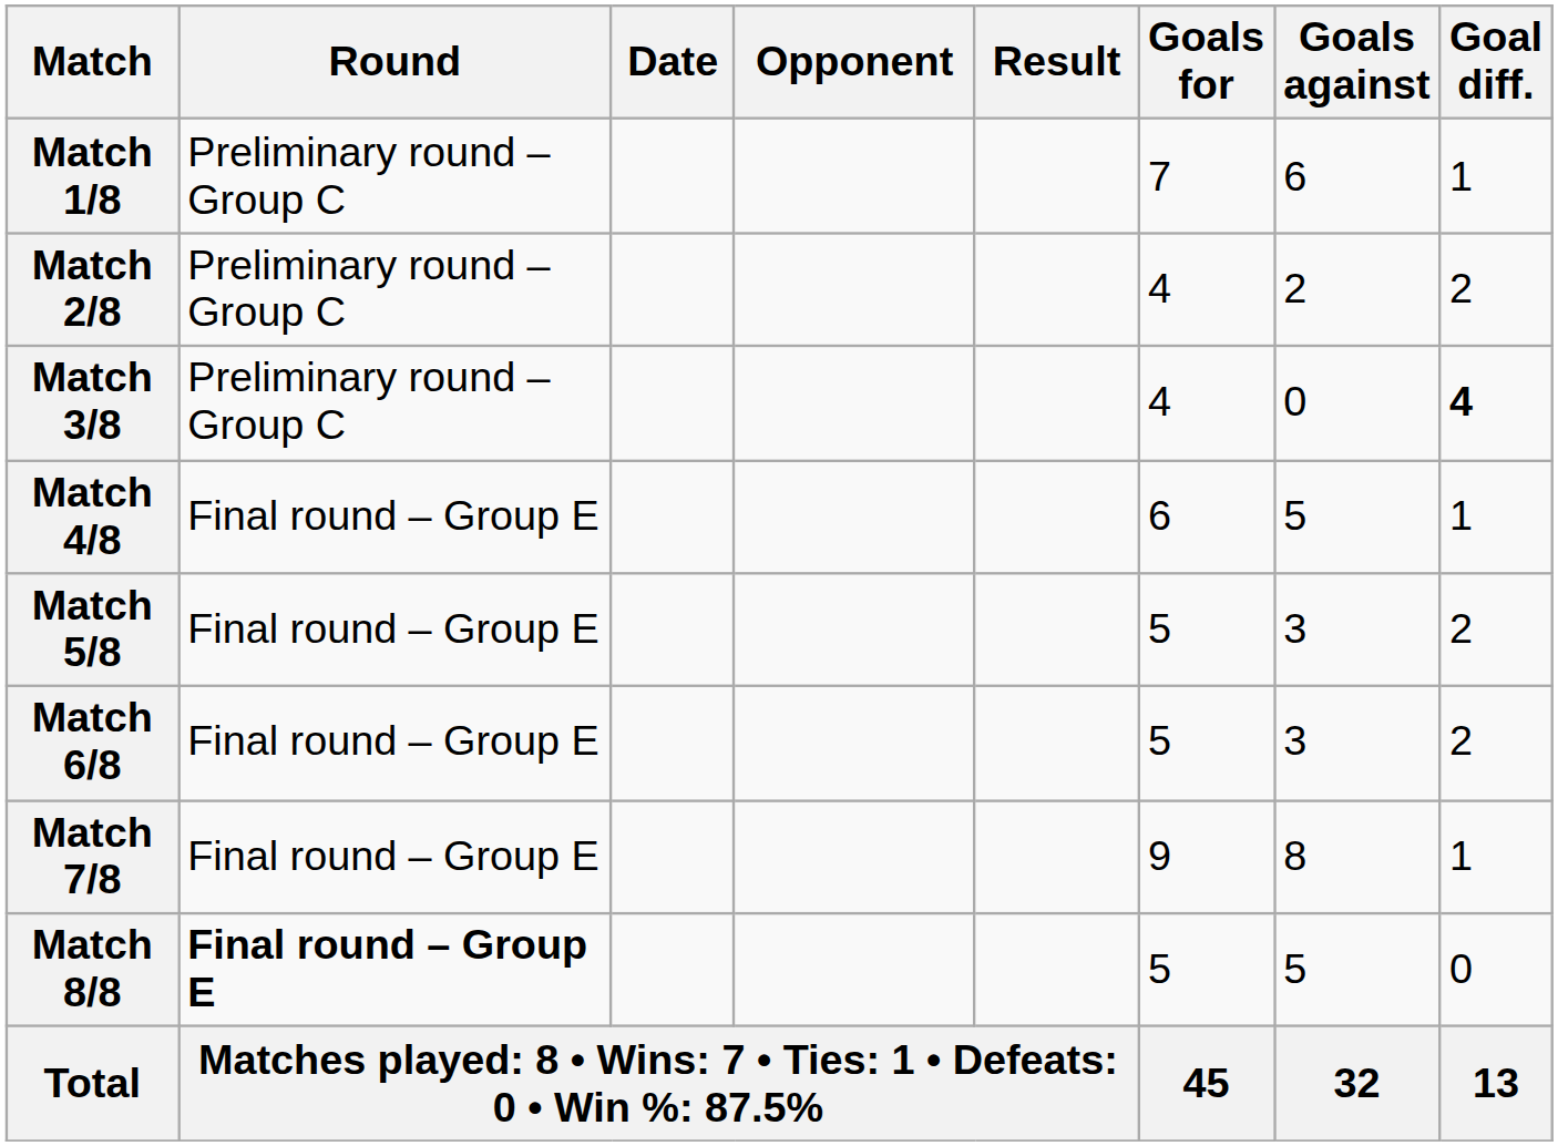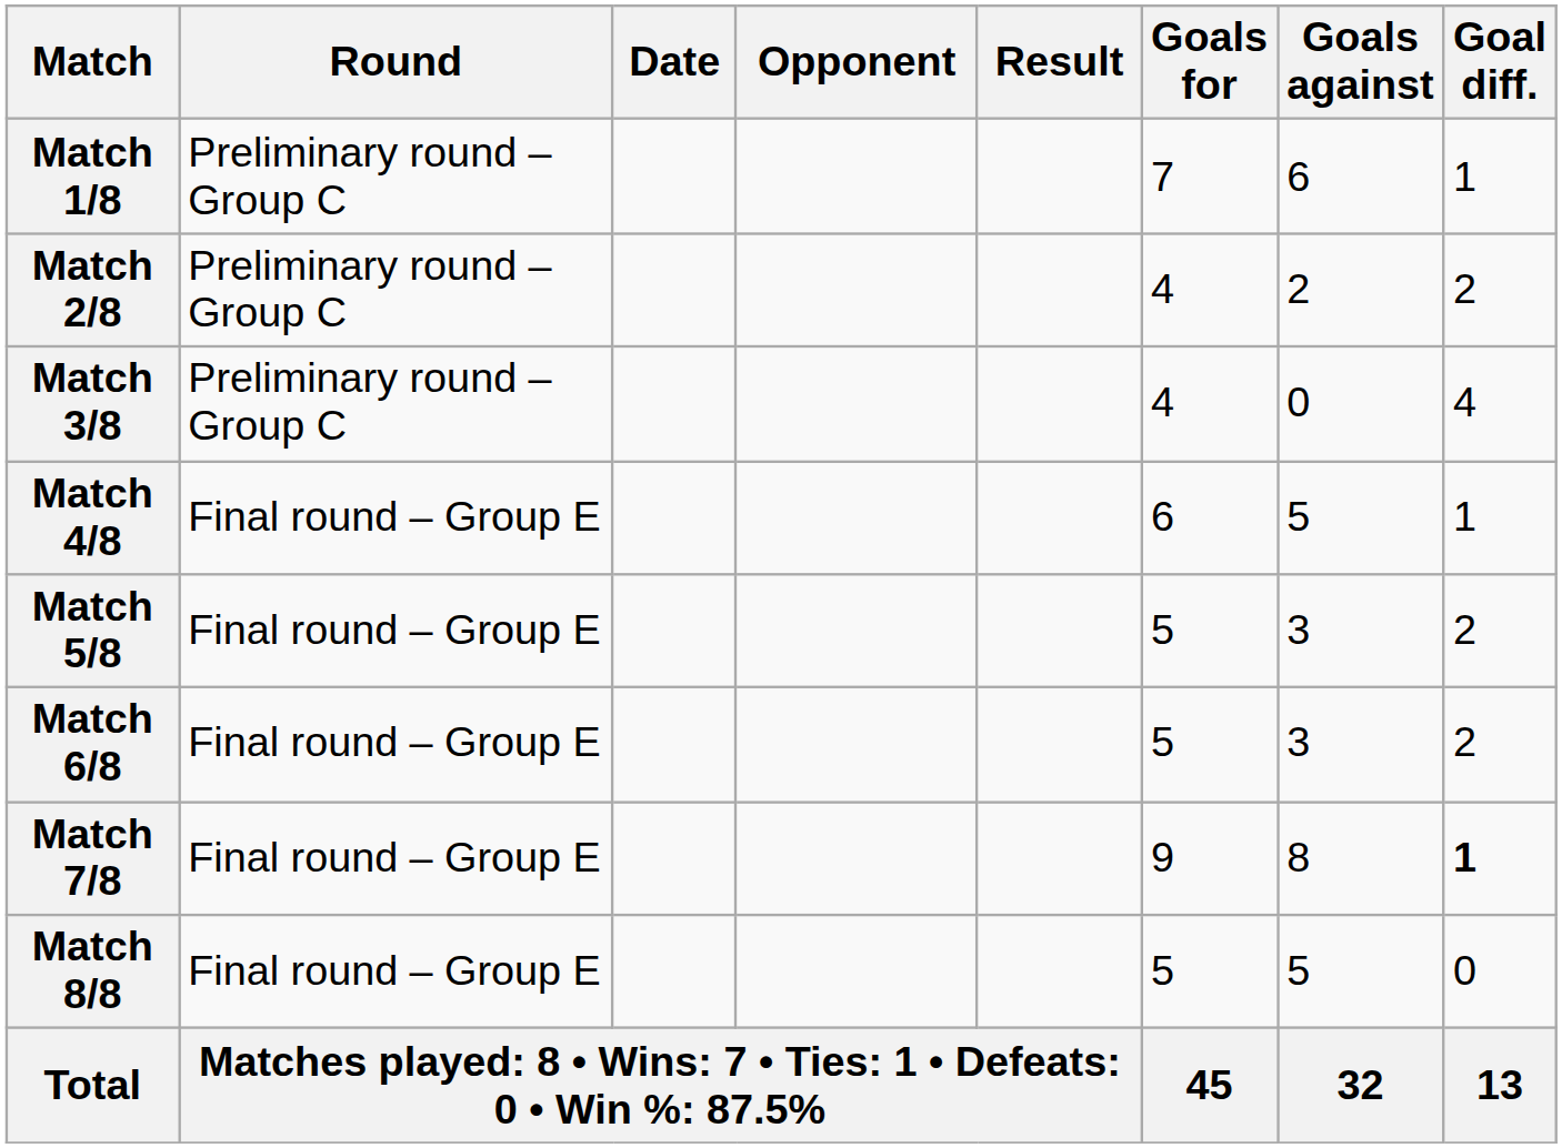Match 3/8 | Goal diff.: bold -> normal
Match 7/8 | Goal diff.: normal -> bold
Match 8/8 | Round: bold -> normal
